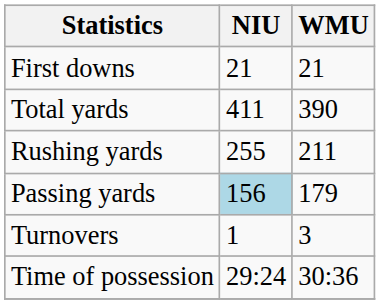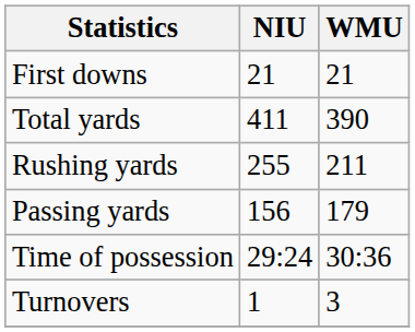Passing yards | NIU: lightblue background -> no background
rows swapped: Turnovers <-> Time of possession
